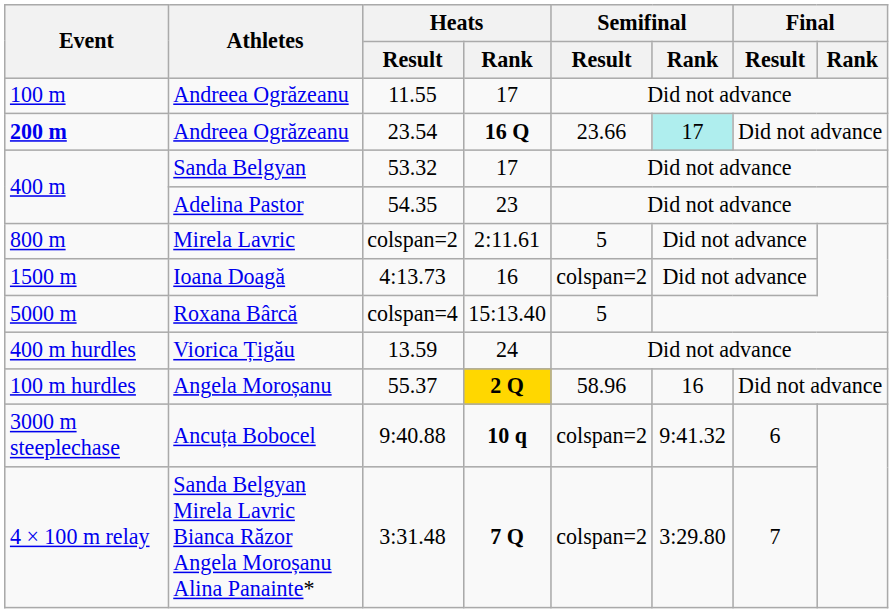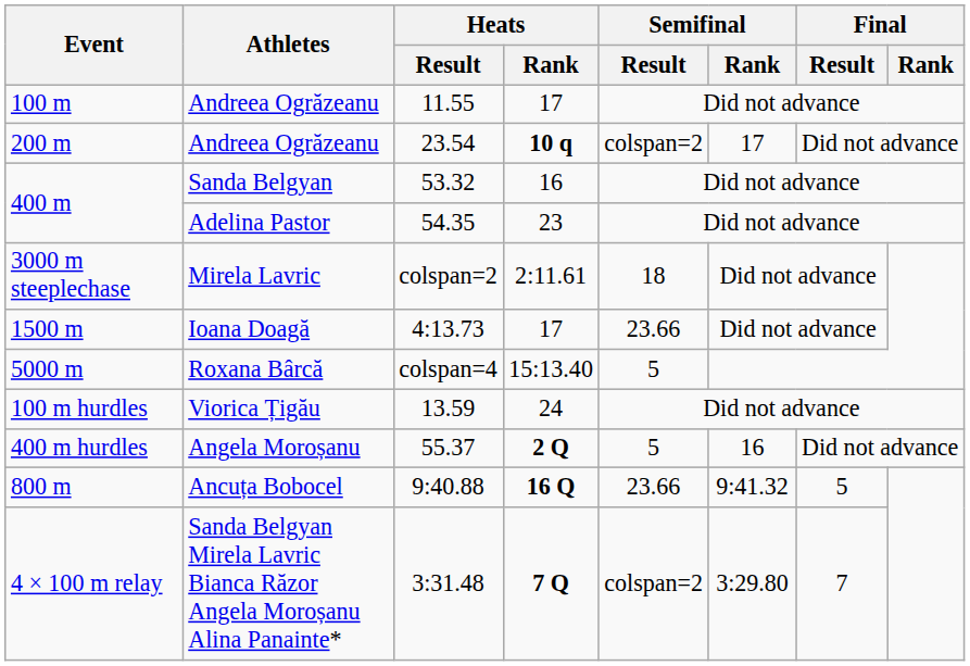Andreea Ogrăzeanu / 23.54 | Event: bold -> normal
Andreea Ogrăzeanu / 23.54 | Heats / Rank: 16 Q -> 10 q
Andreea Ogrăzeanu / 23.54 | Semifinal / Result: 23.66 -> colspan=2
Andreea Ogrăzeanu / 23.54 | Semifinal / Rank: paleturquoise background -> no background
Sanda Belgyan | Heats / Rank: 17 -> 16
Mirela Lavric | Event: 800 m -> 3000 m steeplechase
Mirela Lavric | Semifinal / Result: 5 -> 18
Ioana Doagă | Heats / Rank: 16 -> 17
Ioana Doagă | Semifinal / Result: colspan=2 -> 23.66
Viorica Țigău | Event: 400 m hurdles -> 100 m hurdles
Angela Moroșanu | Event: 100 m hurdles -> 400 m hurdles
Angela Moroșanu | Heats / Rank: gold background -> no background
Angela Moroșanu | Semifinal / Result: 58.96 -> 5
Ancuța Bobocel | Event: 3000 m steeplechase -> 800 m
Ancuța Bobocel | Heats / Rank: 10 q -> 16 Q
Ancuța Bobocel | Semifinal / Result: colspan=2 -> 23.66
Ancuța Bobocel | Final / Result: 6 -> 5
